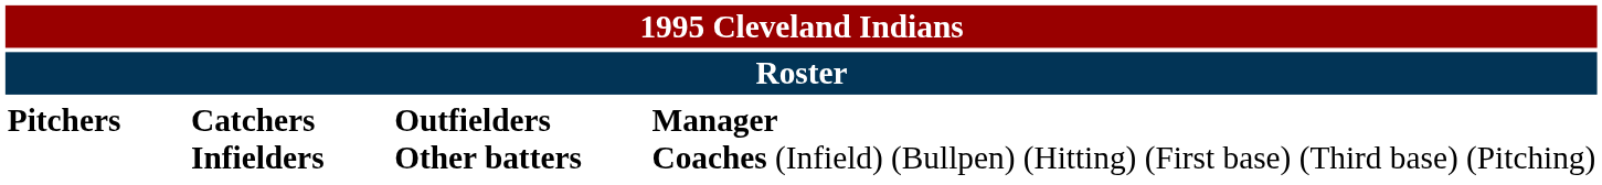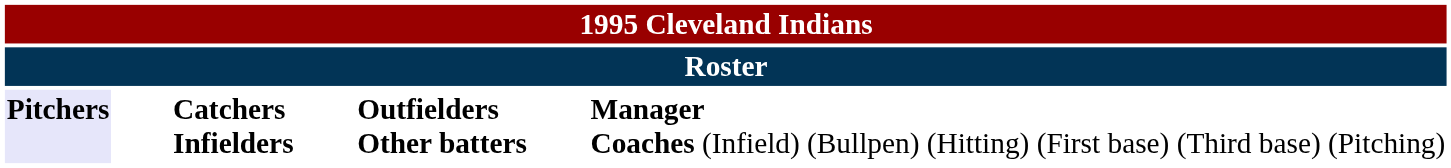Pitchers | column 1: no background -> lavender background
